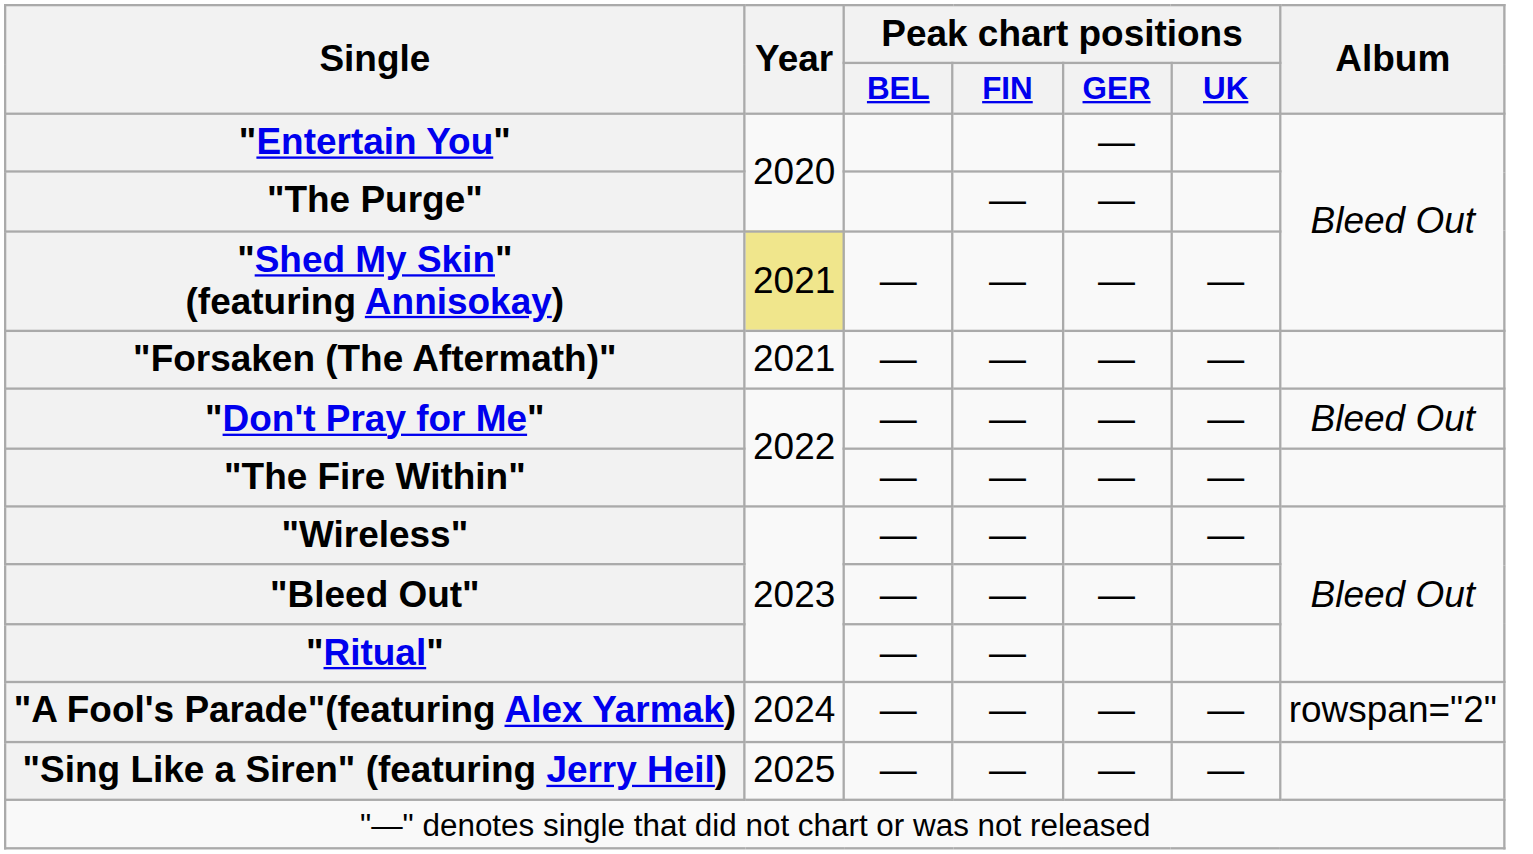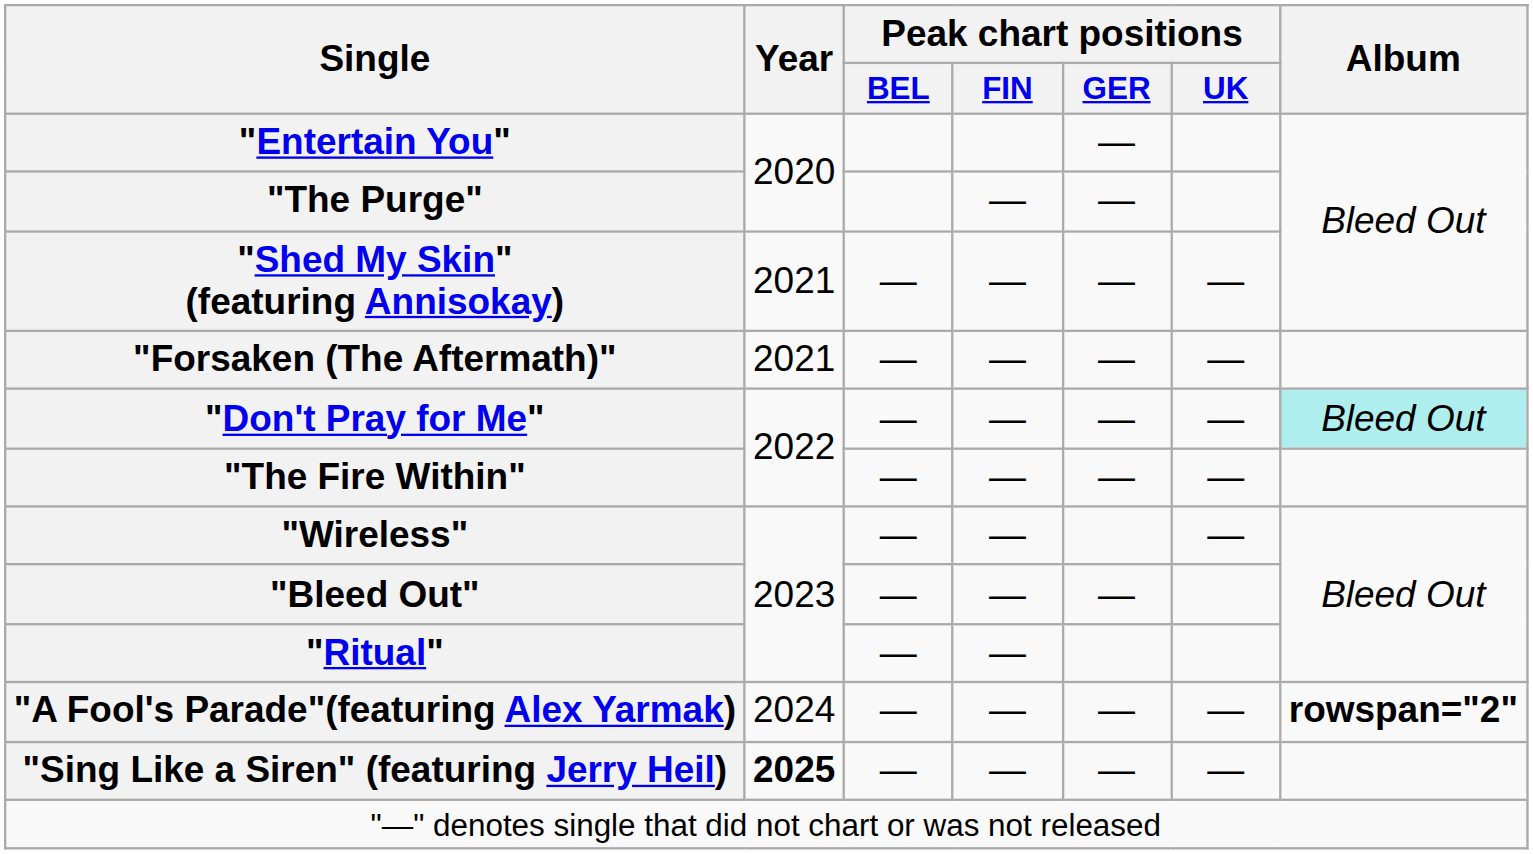"Shed My Skin" (featuring Annisokay) | Year: khaki background -> no background
"Don't Pray for Me" | Album: no background -> paleturquoise background
"A Fool's Parade"(featuring Alex Yarmak) | Album: normal -> bold
"Sing Like a Siren" (featuring Jerry Heil) | Year: normal -> bold
